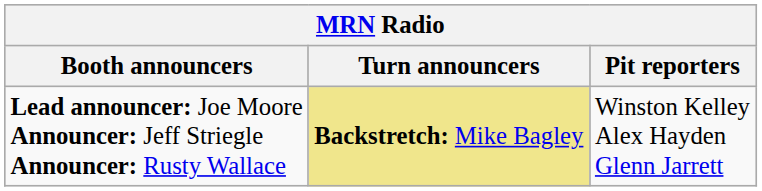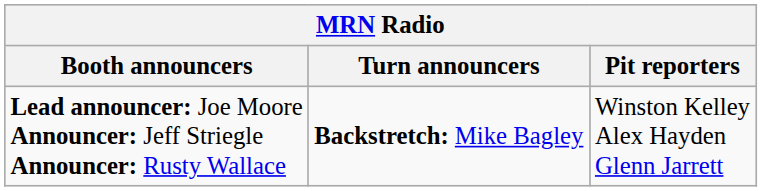row 3 | Turn announcers: khaki background -> no background
